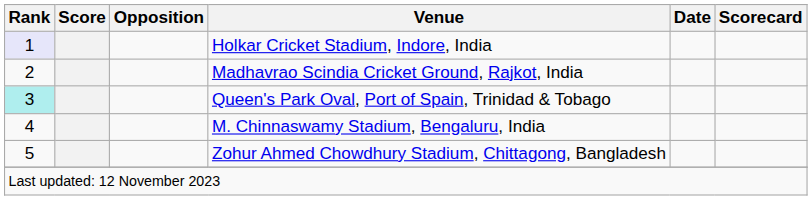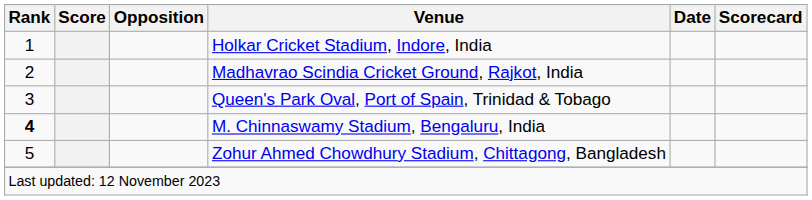Holkar Cricket Stadium, Indore, India | Rank: lavender background -> no background
Queen's Park Oval, Port of Spain, Trinidad & Tobago | Rank: paleturquoise background -> no background
M. Chinnaswamy Stadium, Bengaluru, India | Rank: normal -> bold
